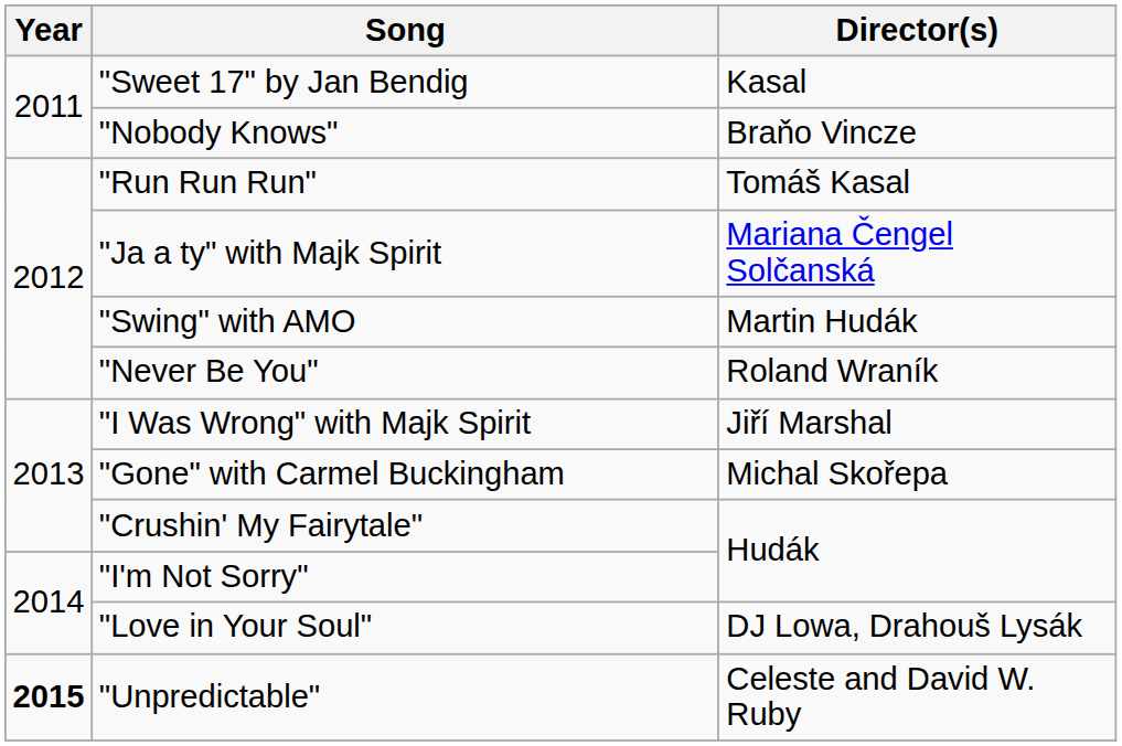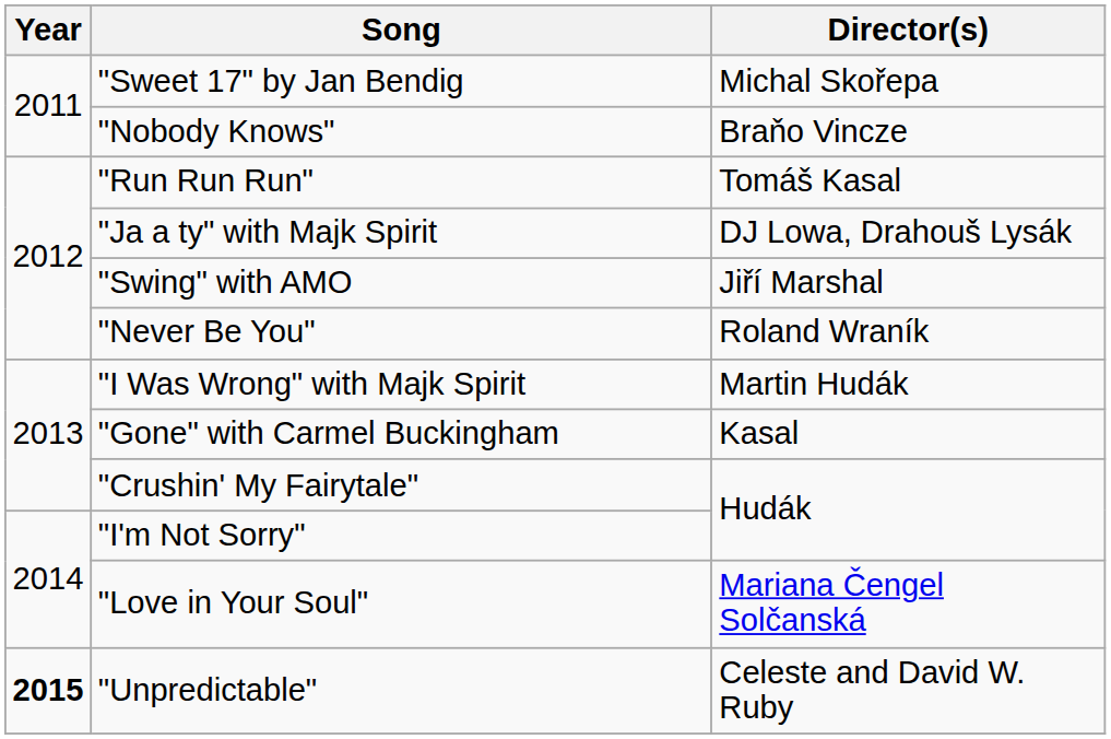"Sweet 17" by Jan Bendig | Director(s): Kasal -> Michal Skořepa
"Ja a ty" with Majk Spirit | Director(s): Mariana Čengel Solčanská -> DJ Lowa, Drahouš Lysák
"Swing" with AMO | Director(s): Martin Hudák -> Jiří Marshal
"I Was Wrong" with Majk Spirit | Director(s): Jiří Marshal -> Martin Hudák
"Gone" with Carmel Buckingham | Director(s): Michal Skořepa -> Kasal
"Love in Your Soul" | Director(s): DJ Lowa, Drahouš Lysák -> Mariana Čengel Solčanská
